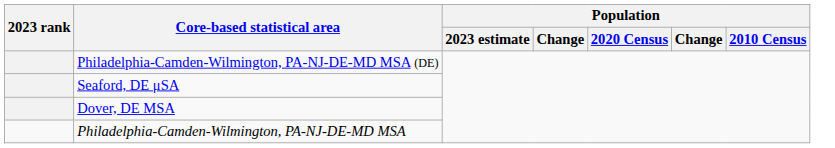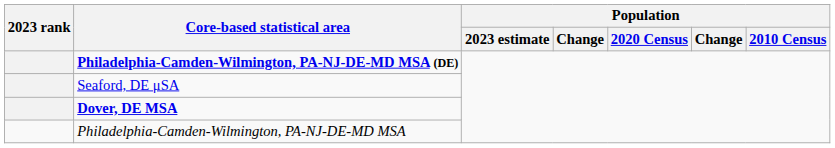Philadelphia-Camden-Wilmington, PA-NJ-DE-MD MSA (DE) | Core-based statistical area: normal -> bold
Dover, DE MSA | Core-based statistical area: normal -> bold
